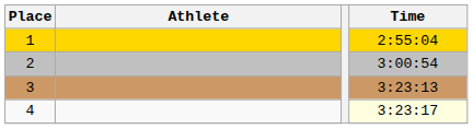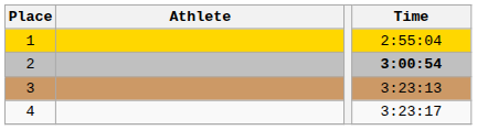2 | Time: normal -> bold
4 | Time: lightyellow background -> no background
